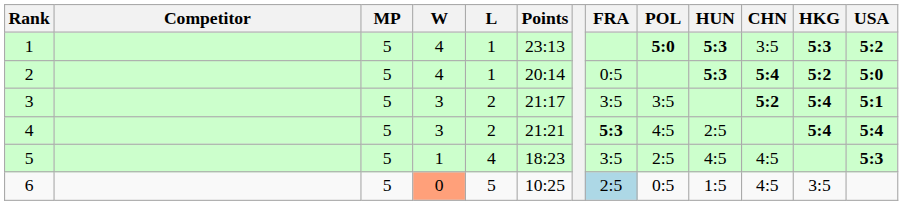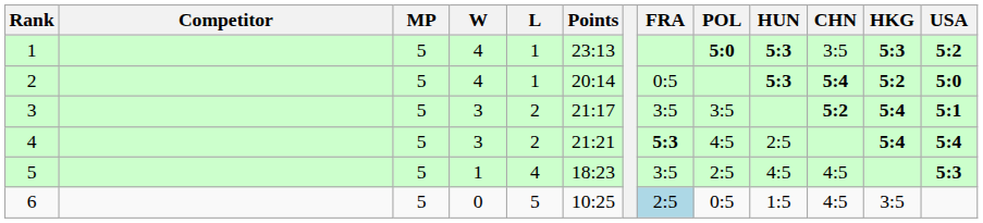6 | W: lightsalmon background -> no background
